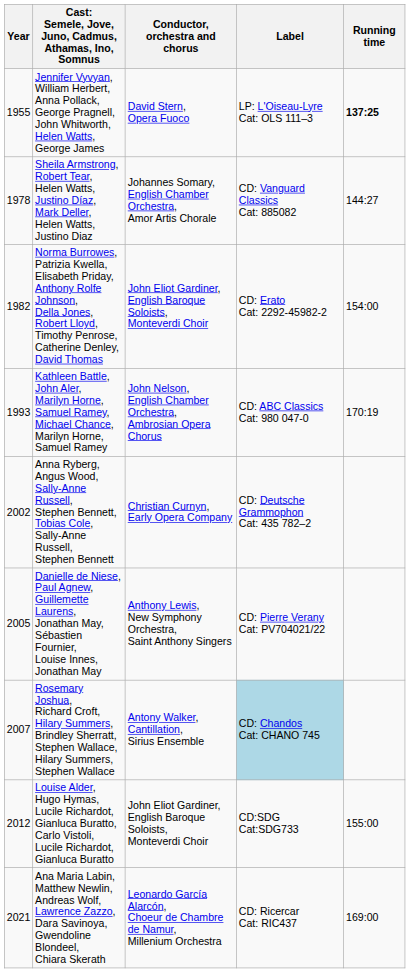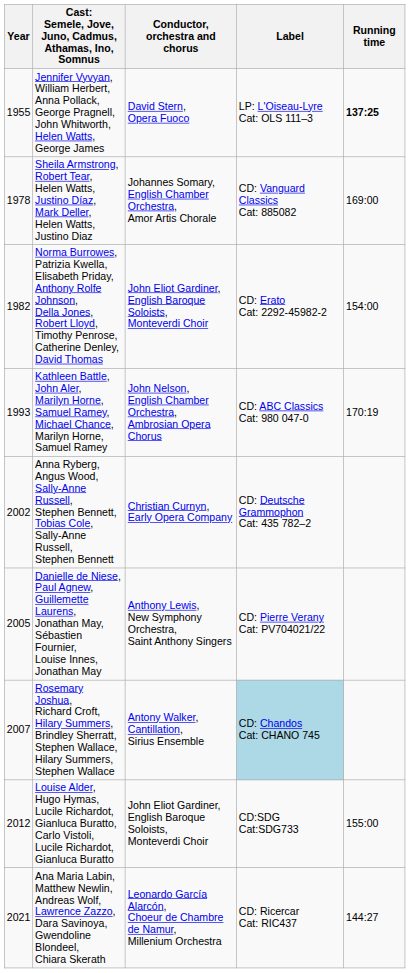row 3 | Running time: 144:27 -> 169:00
row 10 | Running time: 169:00 -> 144:27
